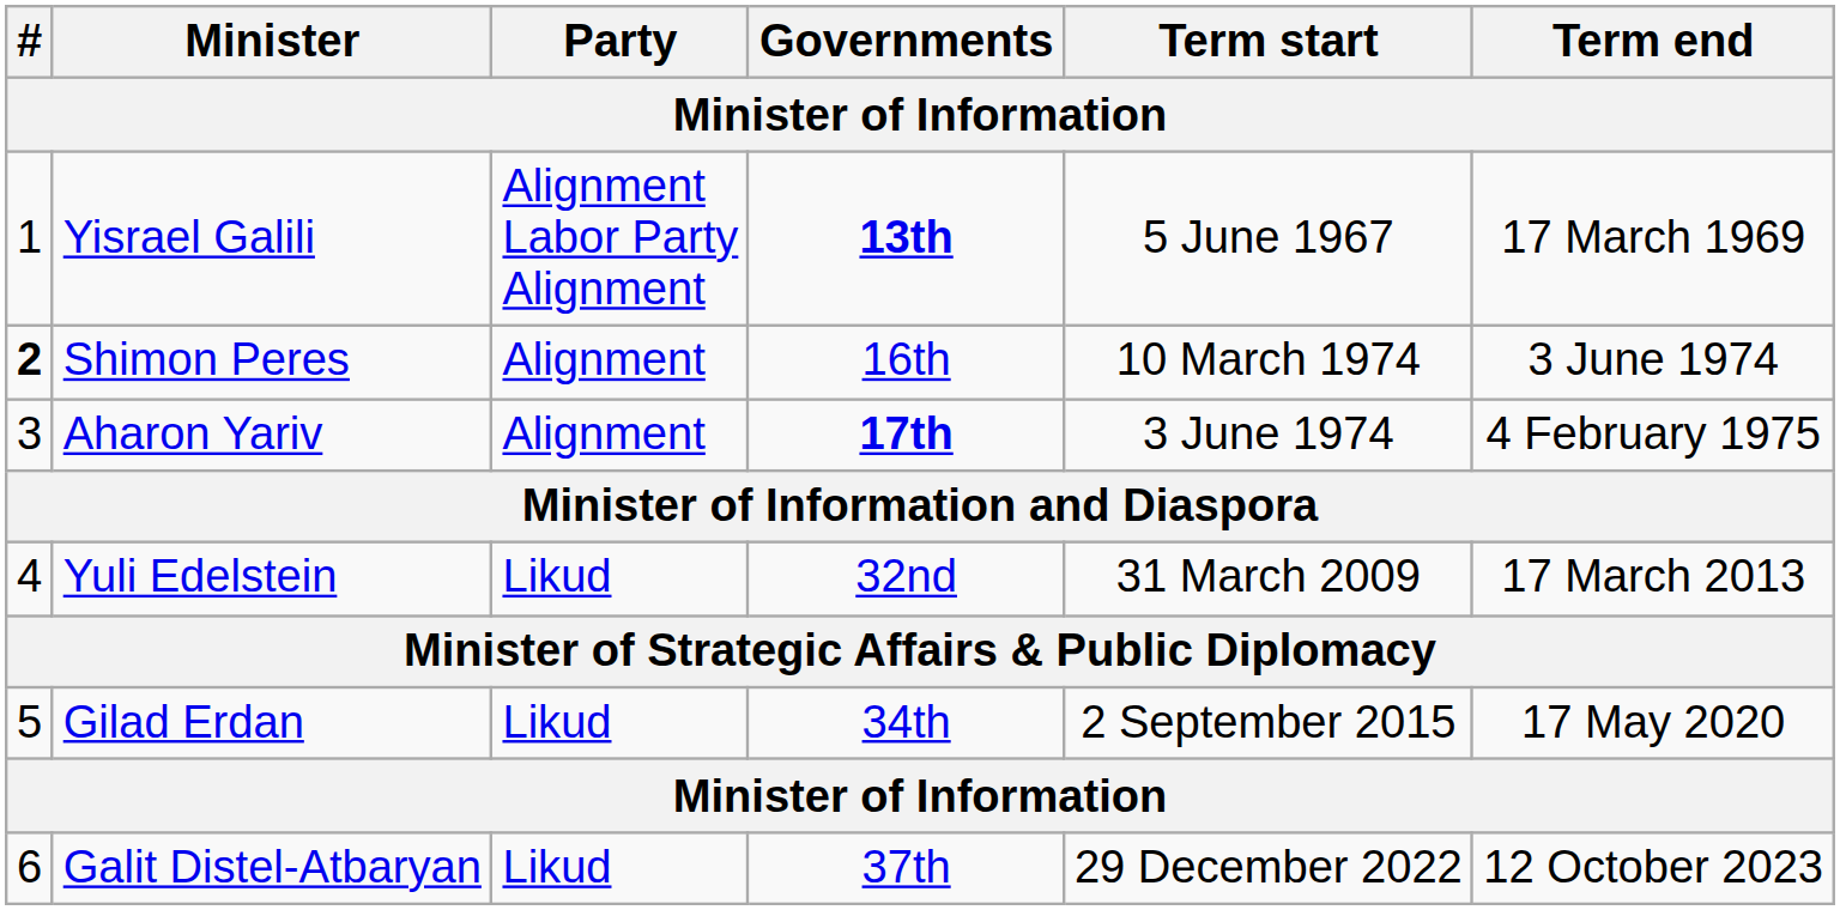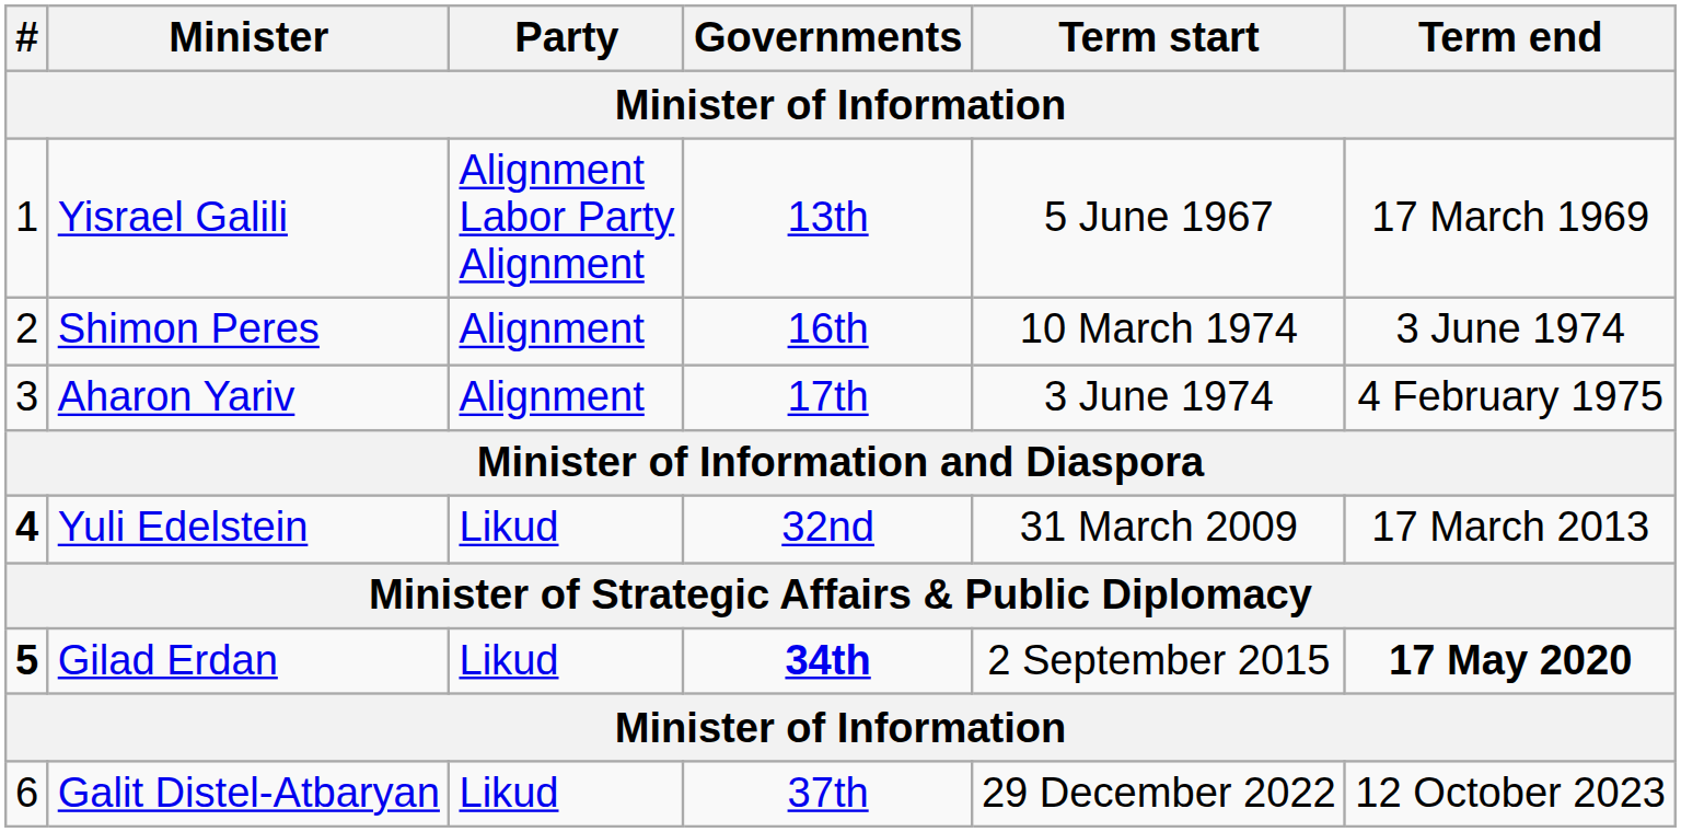Yisrael Galili | Governments: bold -> normal
Shimon Peres | #: bold -> normal
Aharon Yariv | Governments: bold -> normal
Yuli Edelstein | #: normal -> bold
Gilad Erdan | #: normal -> bold
Gilad Erdan | Governments: normal -> bold
Gilad Erdan | Term end: normal -> bold
